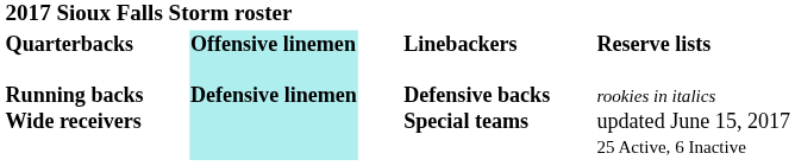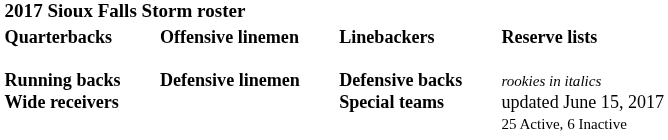Quarterbacks Running backs Wide receivers | column 2: paleturquoise background -> no background
